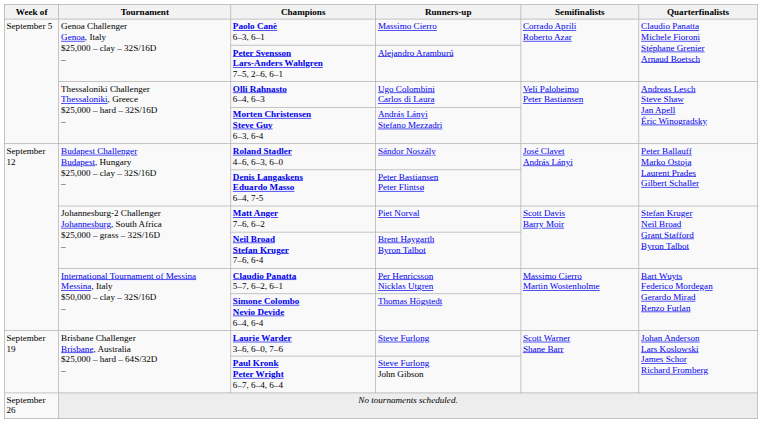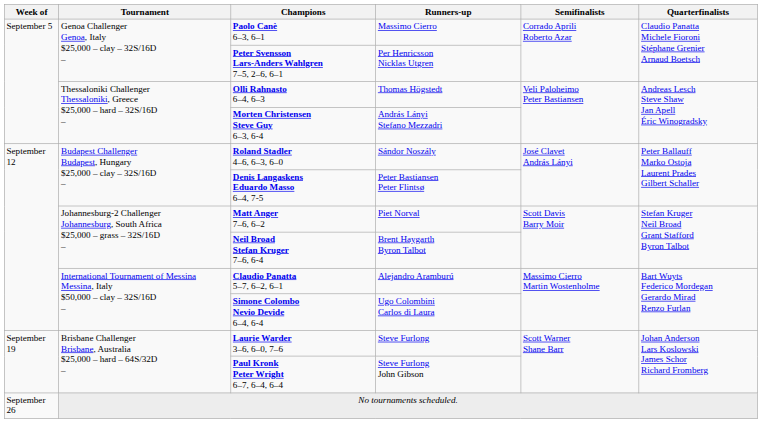Peter Svensson Lars-Anders Wahlgren 7–5, 2–6, 6–1 | Runners-up: Alejandro Aramburú -> Per Henricsson Nicklas Utgren
Olli Rahnasto 6–4, 6–3 | Runners-up: Ugo Colombini Carlos di Laura -> Thomas Högstedt
Claudio Panatta 5–7, 6–2, 6–1 | Runners-up: Per Henricsson Nicklas Utgren -> Alejandro Aramburú
Simone Colombo Nevio Devide 6–4, 6-4 | Runners-up: Thomas Högstedt -> Ugo Colombini Carlos di Laura
